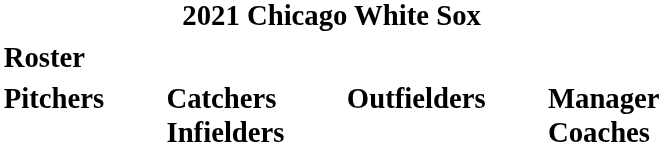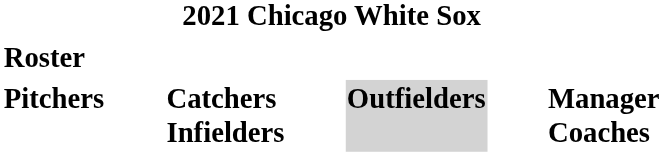Pitchers | column 3: no background -> lightgrey background
